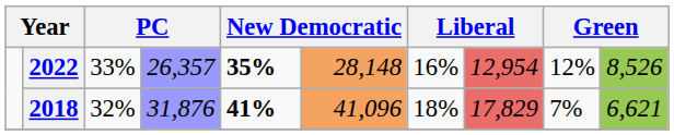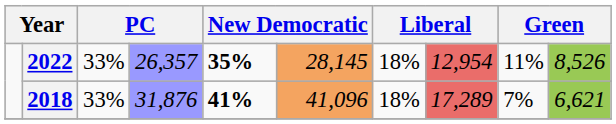2022 | column 6: 28,148 -> 28,145
2022 | column 7: 16% -> 18%
2022 | column 9: 12% -> 11%
2018 | column 3: 32% -> 33%
2018 | column 8: 17,829 -> 17,289
